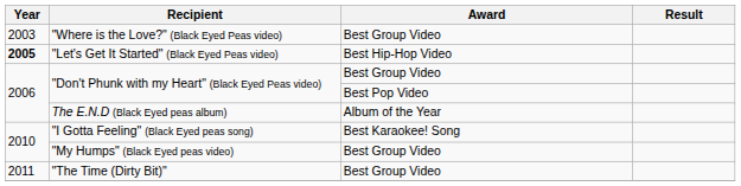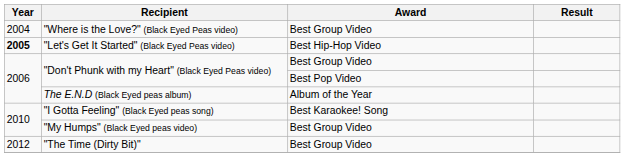"Where is the Love?" (Black Eyed Peas video) | Year: 2003 -> 2004
"The Time (Dirty Bit)" | Year: 2011 -> 2012
